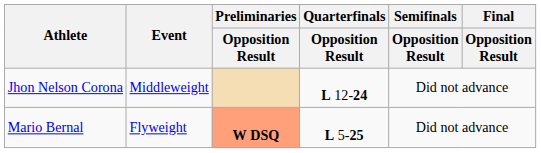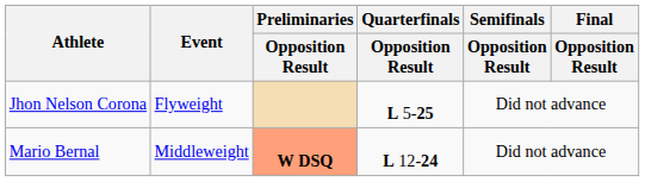Jhon Nelson Corona | Event: Middleweight -> Flyweight
Jhon Nelson Corona | Quarterfinals / Opposition Result: L 12-24 -> L 5-25
Mario Bernal | Event: Flyweight -> Middleweight
Mario Bernal | Quarterfinals / Opposition Result: L 5-25 -> L 12-24
